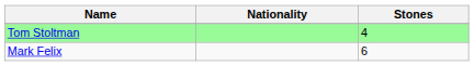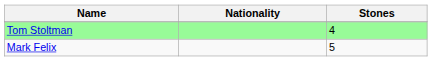Mark Felix | Stones: 6 -> 5
